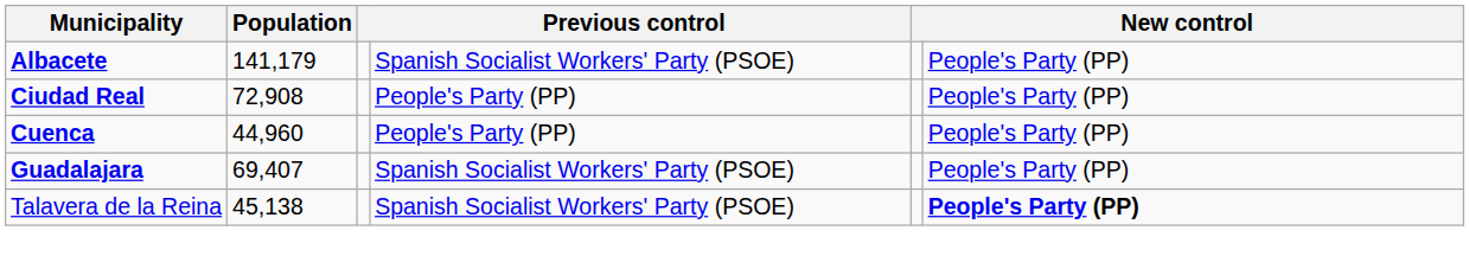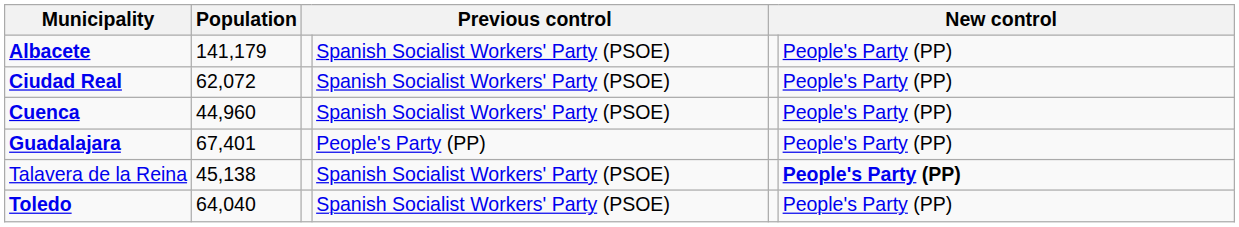Ciudad Real | Population: 72,908 -> 62,072
Ciudad Real | column 4: People's Party (PP) -> Spanish Socialist Workers' Party (PSOE)
Cuenca | column 4: People's Party (PP) -> Spanish Socialist Workers' Party (PSOE)
Guadalajara | Population: 69,407 -> 67,401
Guadalajara | column 4: Spanish Socialist Workers' Party (PSOE) -> People's Party (PP)
+ row: Toledo | 64,040 | Spanish Socialist Workers' Party (PSOE) | People's Party (PP)
